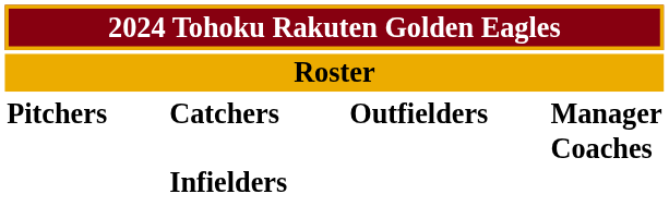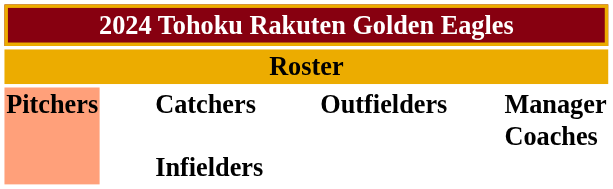Pitchers | column 1: no background -> lightsalmon background
